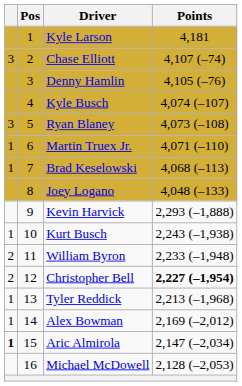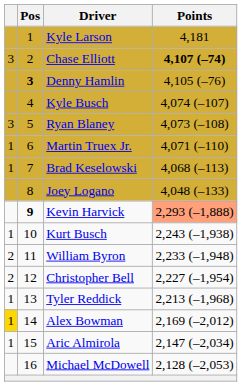Chase Elliott | Points: normal -> bold
Denny Hamlin | Pos: normal -> bold
Kevin Harvick | Pos: normal -> bold
Kevin Harvick | Points: no background -> lightsalmon background
Christopher Bell | Points: bold -> normal
Alex Bowman | column 1: no background -> gold background
Aric Almirola | column 1: bold -> normal
